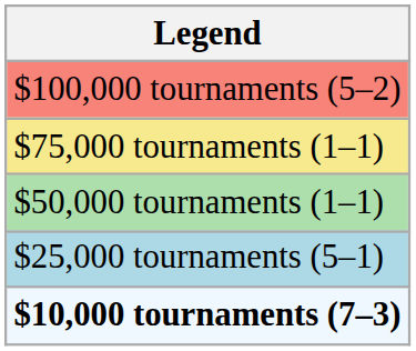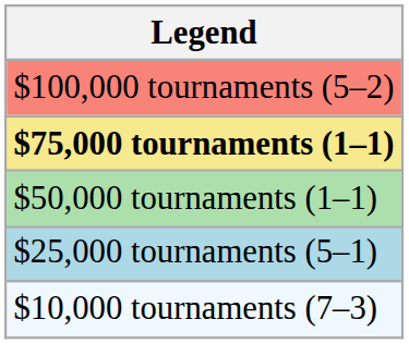row 3 | column 1: normal -> bold
row 6 | column 1: bold -> normal
